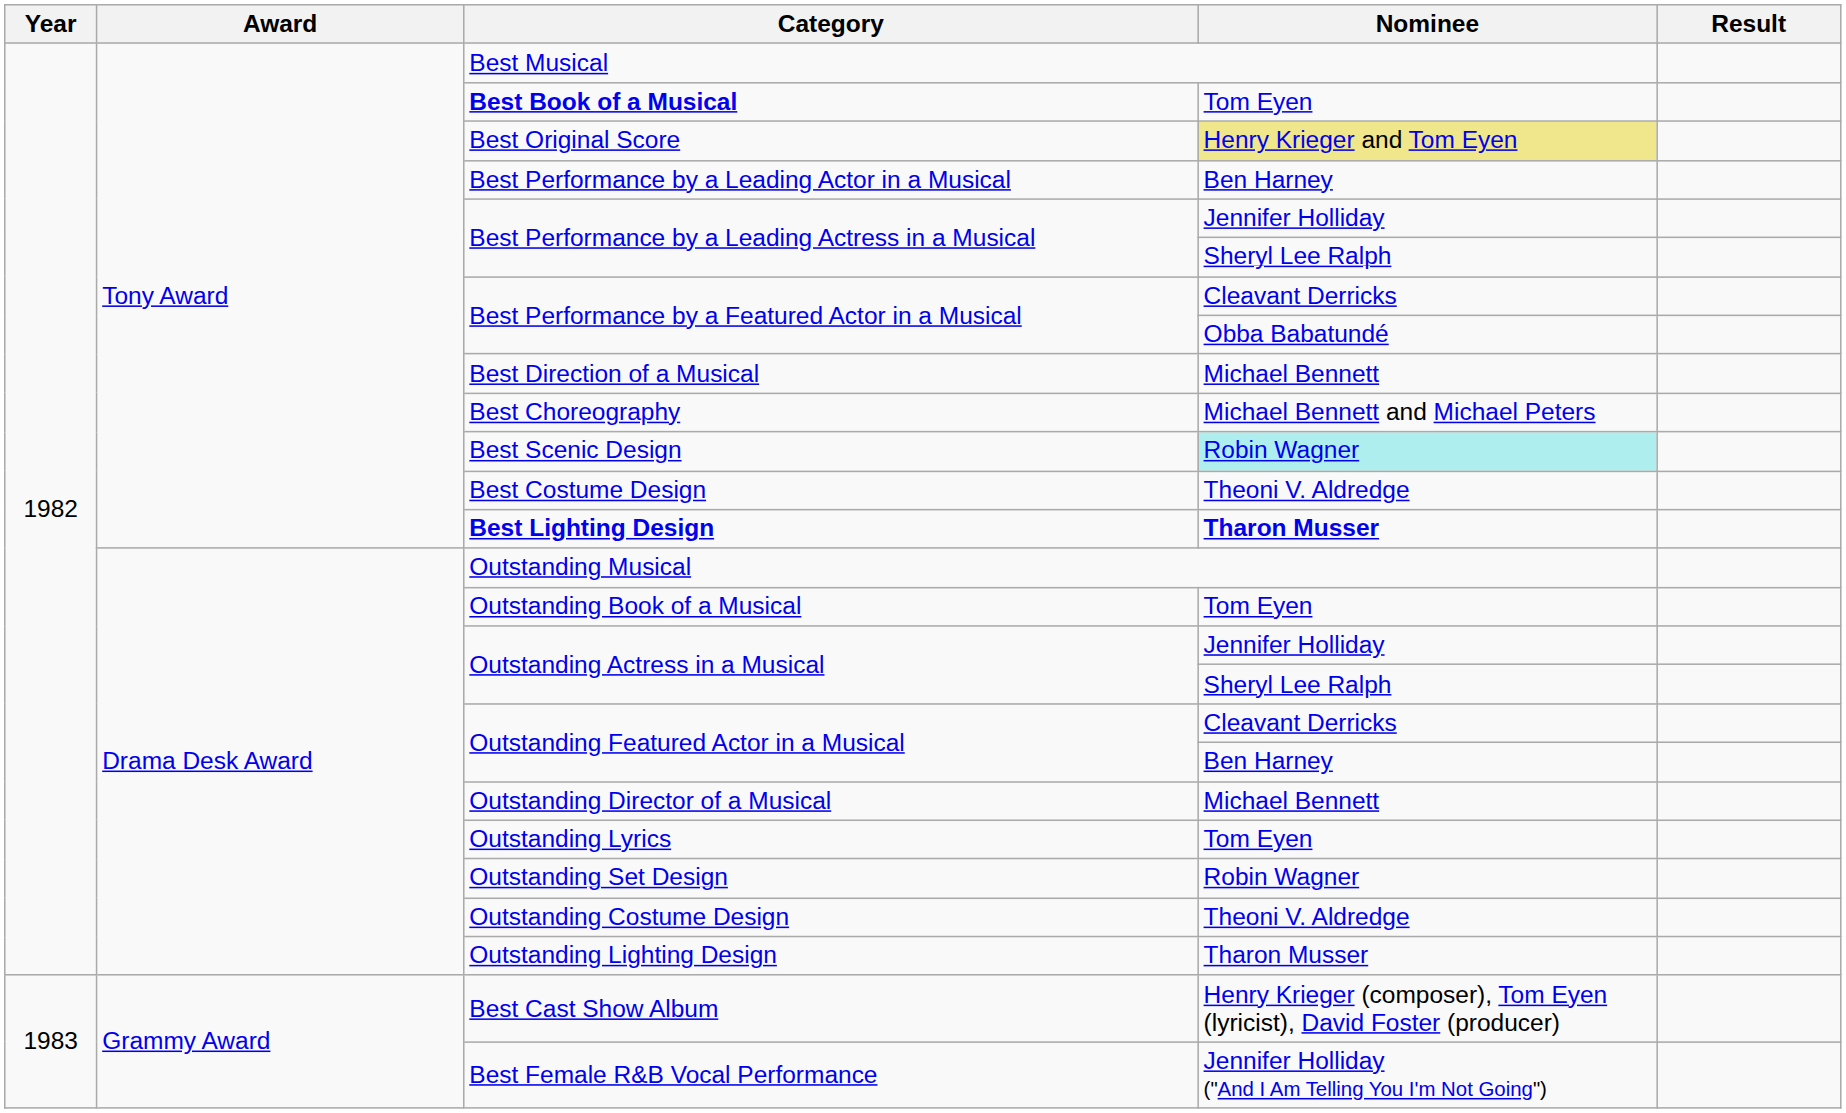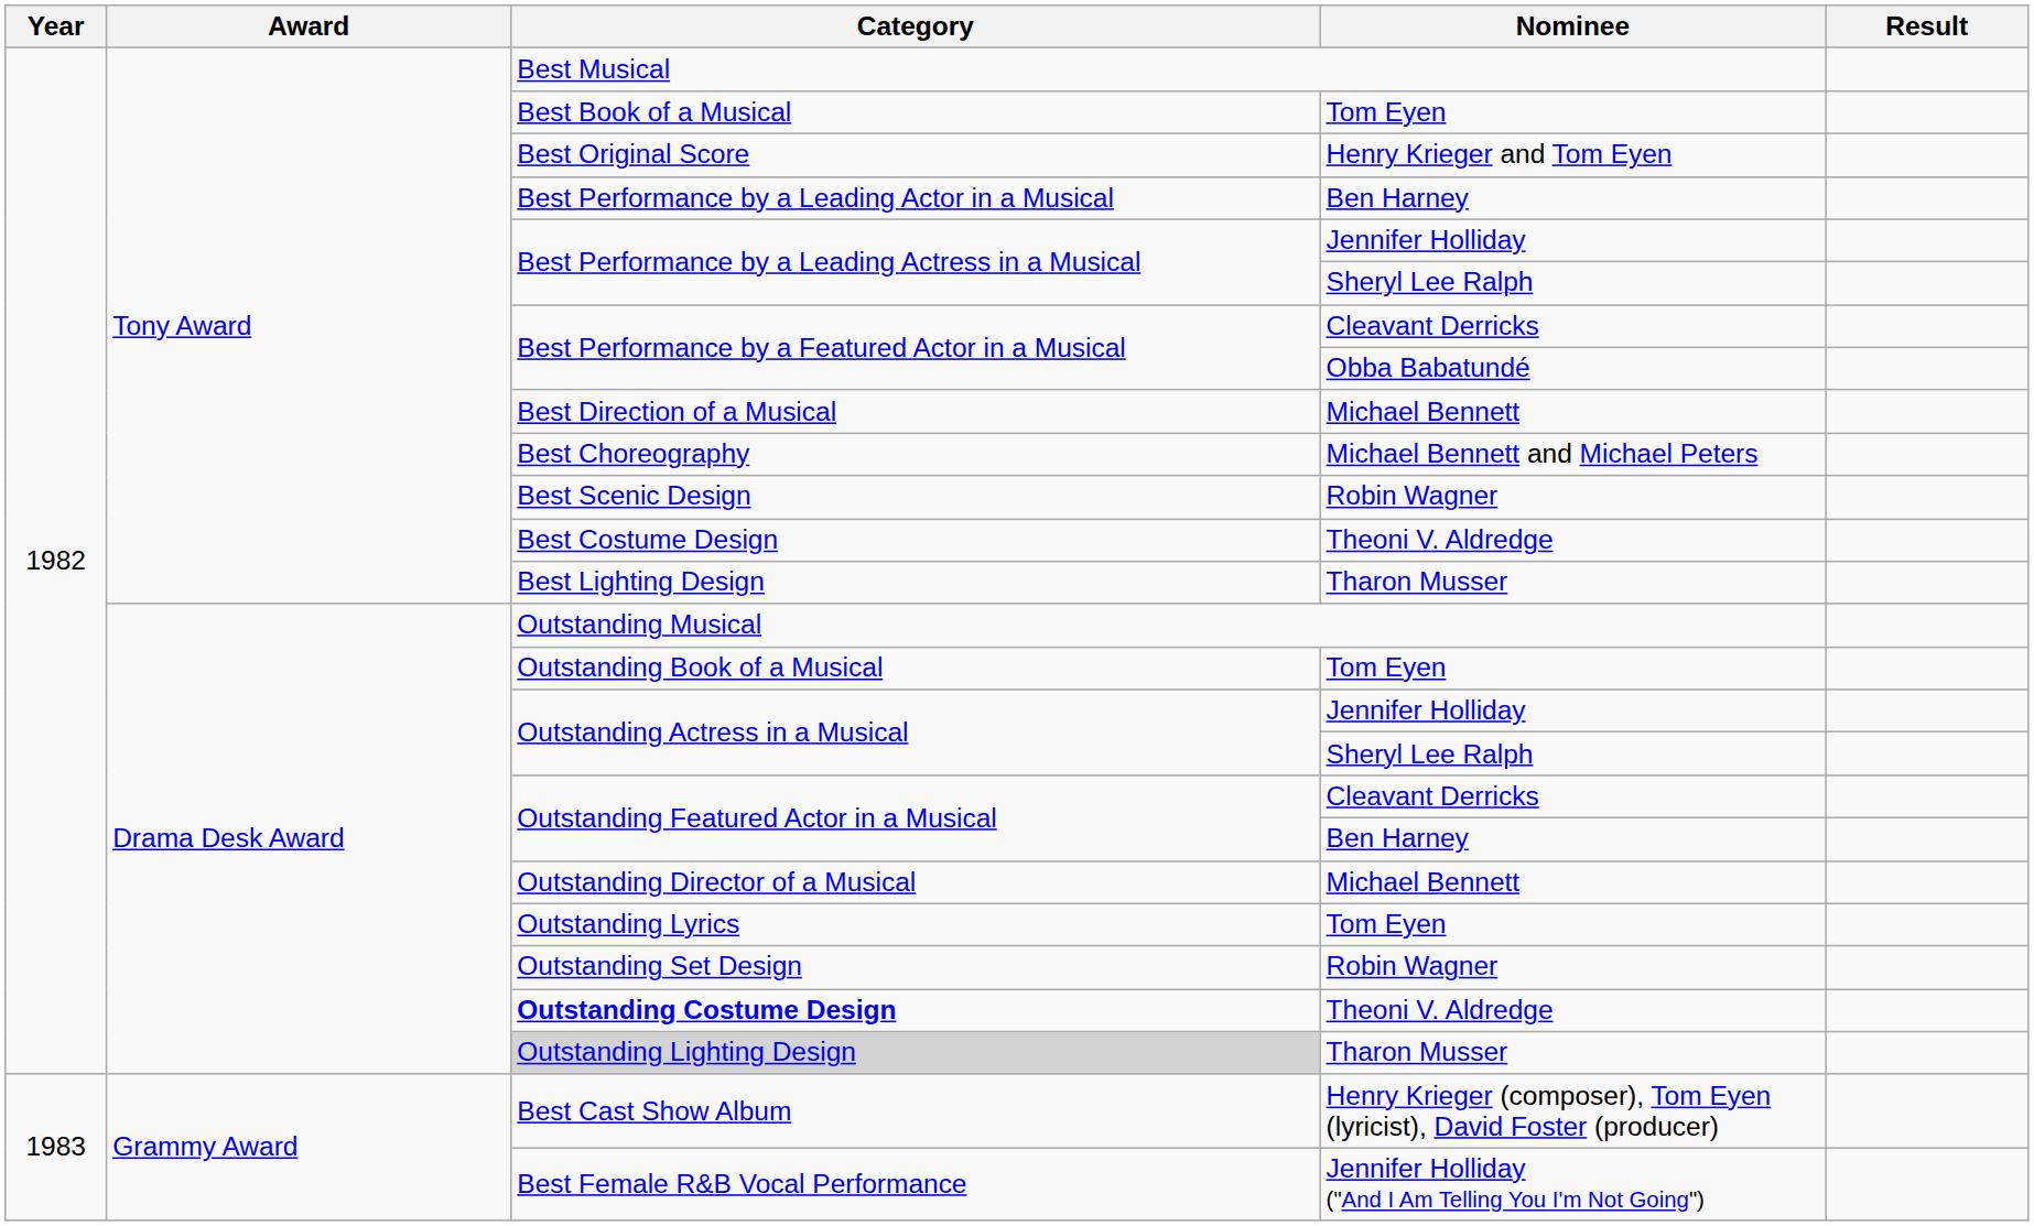Best Book of a Musical | Category: bold -> normal
Best Original Score | Nominee: khaki background -> no background
Best Scenic Design | Nominee: paleturquoise background -> no background
Best Lighting Design | Category: bold -> normal
Best Lighting Design | Nominee: bold -> normal
Outstanding Costume Design | Category: normal -> bold
Outstanding Lighting Design | Category: no background -> lightgrey background
